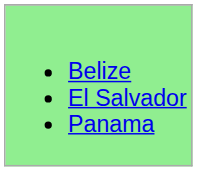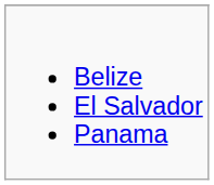row 1 | column 1: lightgreen background -> no background
